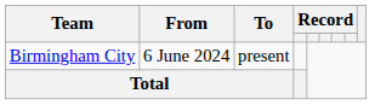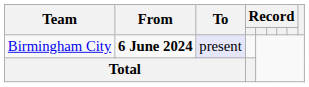Birmingham City | From: normal -> bold
Birmingham City | To: no background -> lavender background
